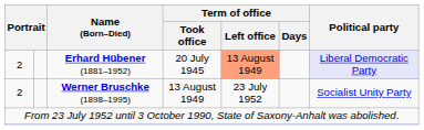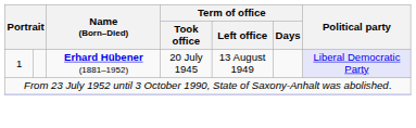Erhard Hübener (1881–1952) | column 1: 2 -> 1
Erhard Hübener (1881–1952) | Term of office / Left office: lightsalmon background -> no background
- row: 2 | Werner Bruschke (1898–1995) | 13 August 1949 | 23 July 1952 | Socialist Unity Party
